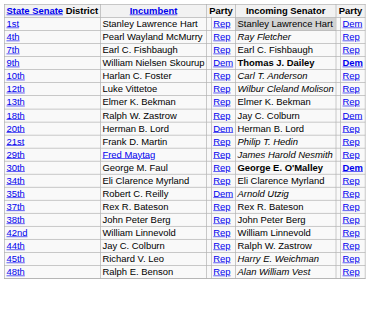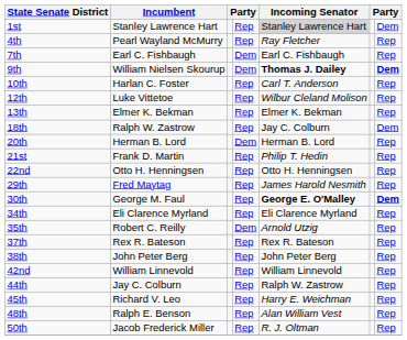7th | column 4: Rep -> Dem
+ row: 22nd | Otto H. Henningsen | Rep | Otto H. Henningsen | Rep
+ row: 50th | Jacob Frederick Miller | Rep | R. J. Oltman | Rep
